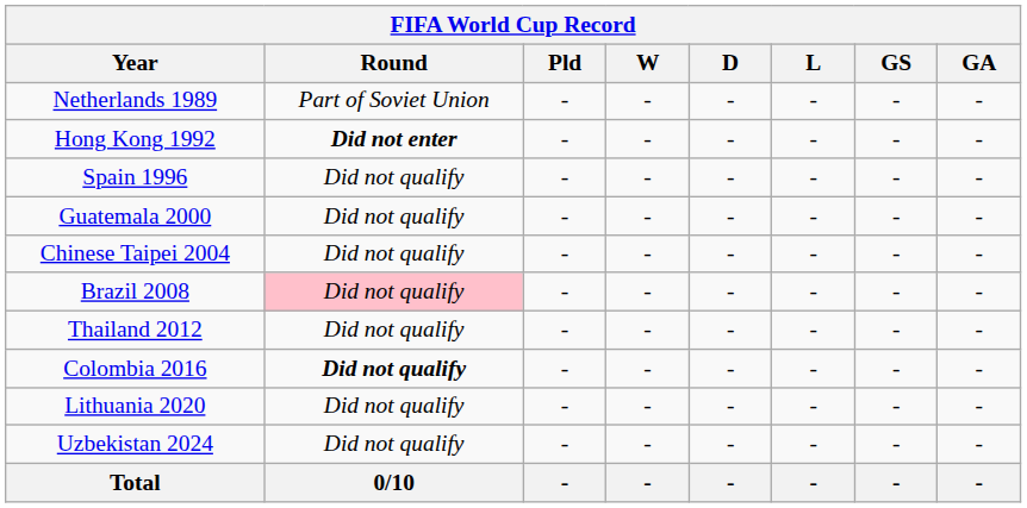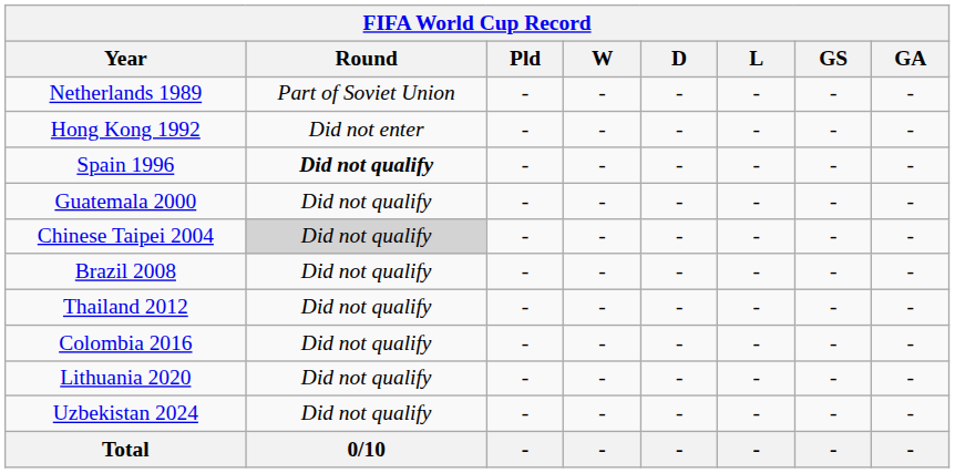Hong Kong 1992 | Round: bold -> normal
Spain 1996 | Round: normal -> bold
Chinese Taipei 2004 | Round: no background -> lightgrey background
Brazil 2008 | Round: pink background -> no background
Colombia 2016 | Round: bold -> normal
